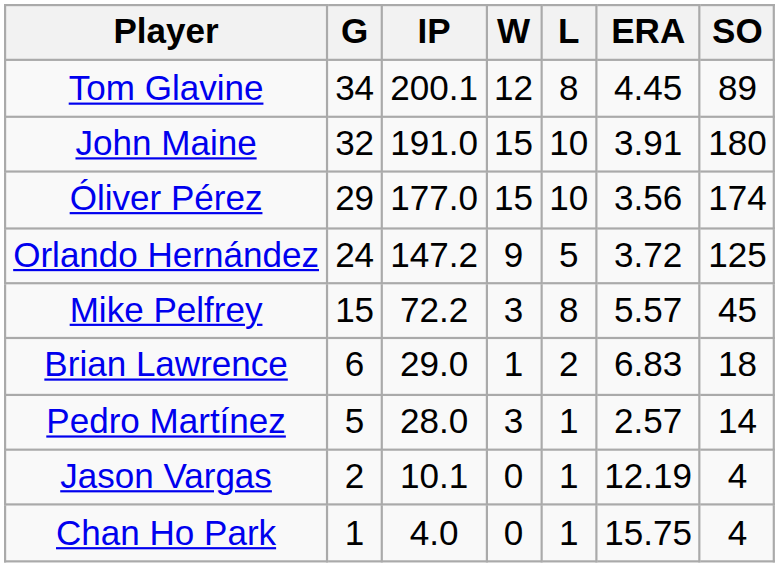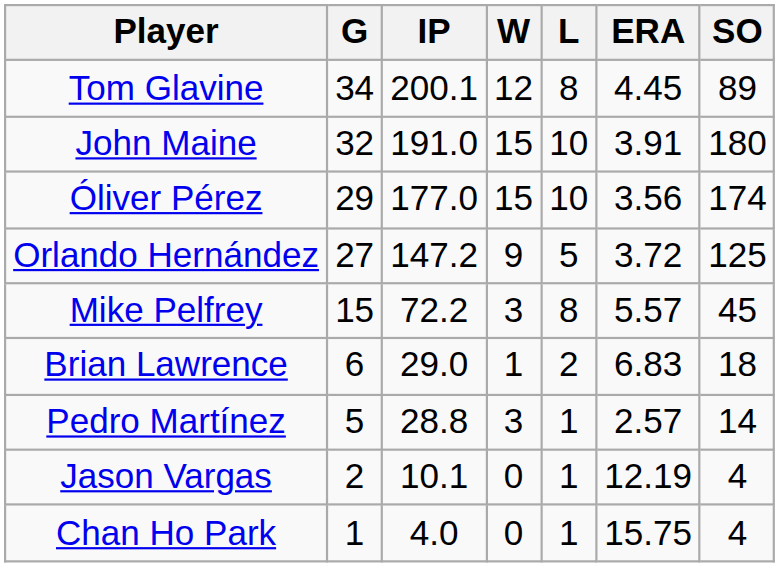Orlando Hernández | G: 24 -> 27
Pedro Martínez | IP: 28.0 -> 28.8
